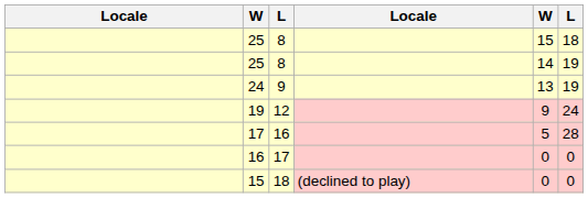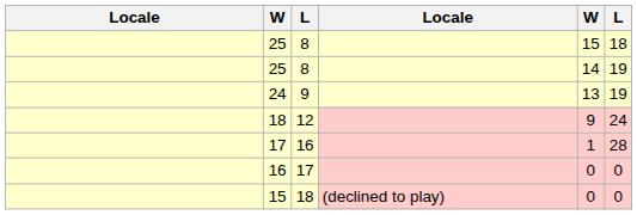row 5 | column 2: 19 -> 18
row 6 | column 5: 5 -> 1
